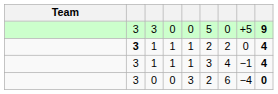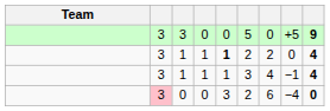row 3 | column 2: bold -> normal
row 3 | column 5: normal -> bold
row 5 | column 2: no background -> pink background
